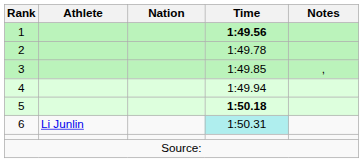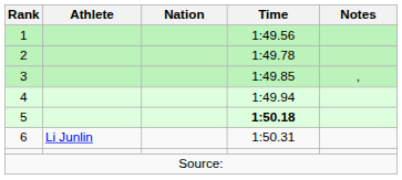1 | Time: bold -> normal
6 | Time: paleturquoise background -> no background
